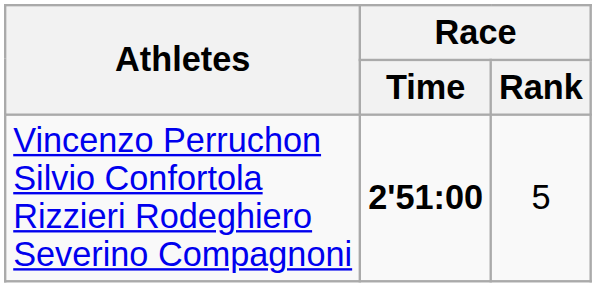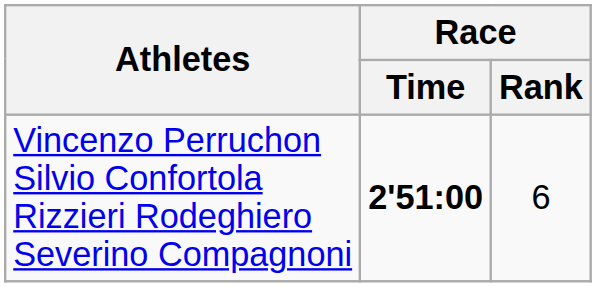row 3 | Race / Rank: 5 -> 6
